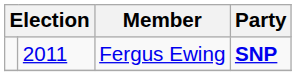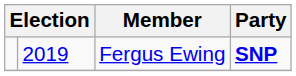Fergus Ewing | column 2: 2011 -> 2019
